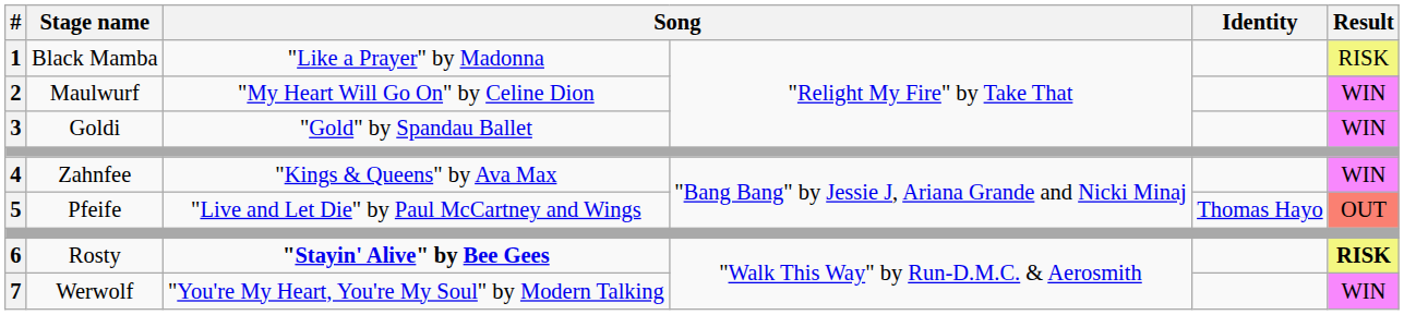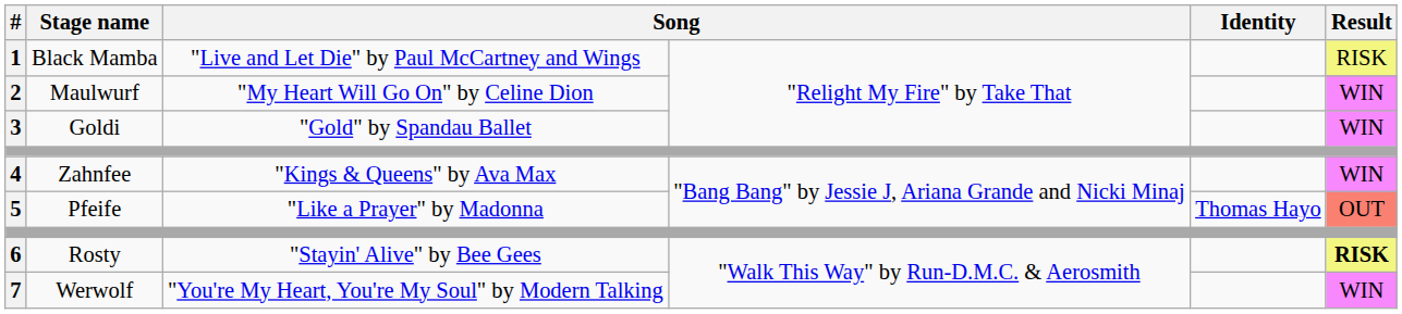1 | column 3: "Like a Prayer" by Madonna -> "Live and Let Die" by Paul McCartney and Wings
5 | column 3: "Live and Let Die" by Paul McCartney and Wings -> "Like a Prayer" by Madonna
6 | column 3: bold -> normal
